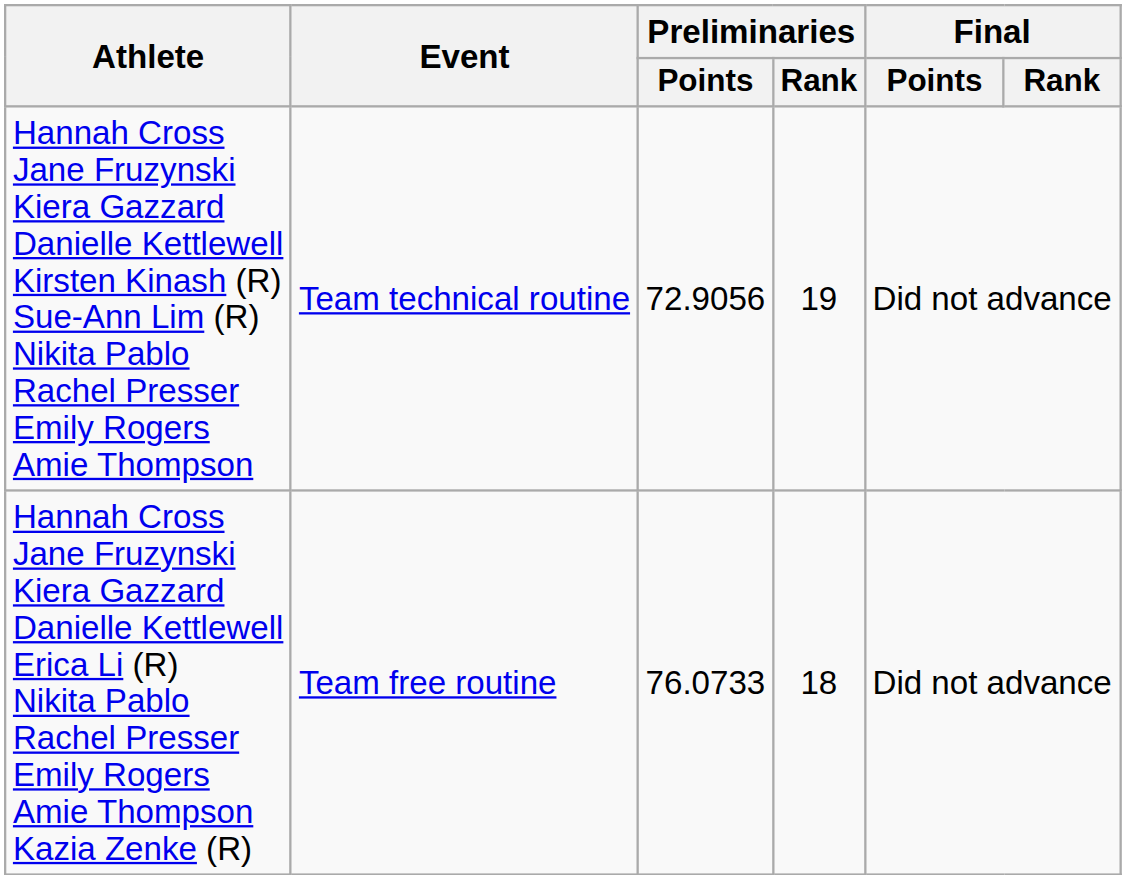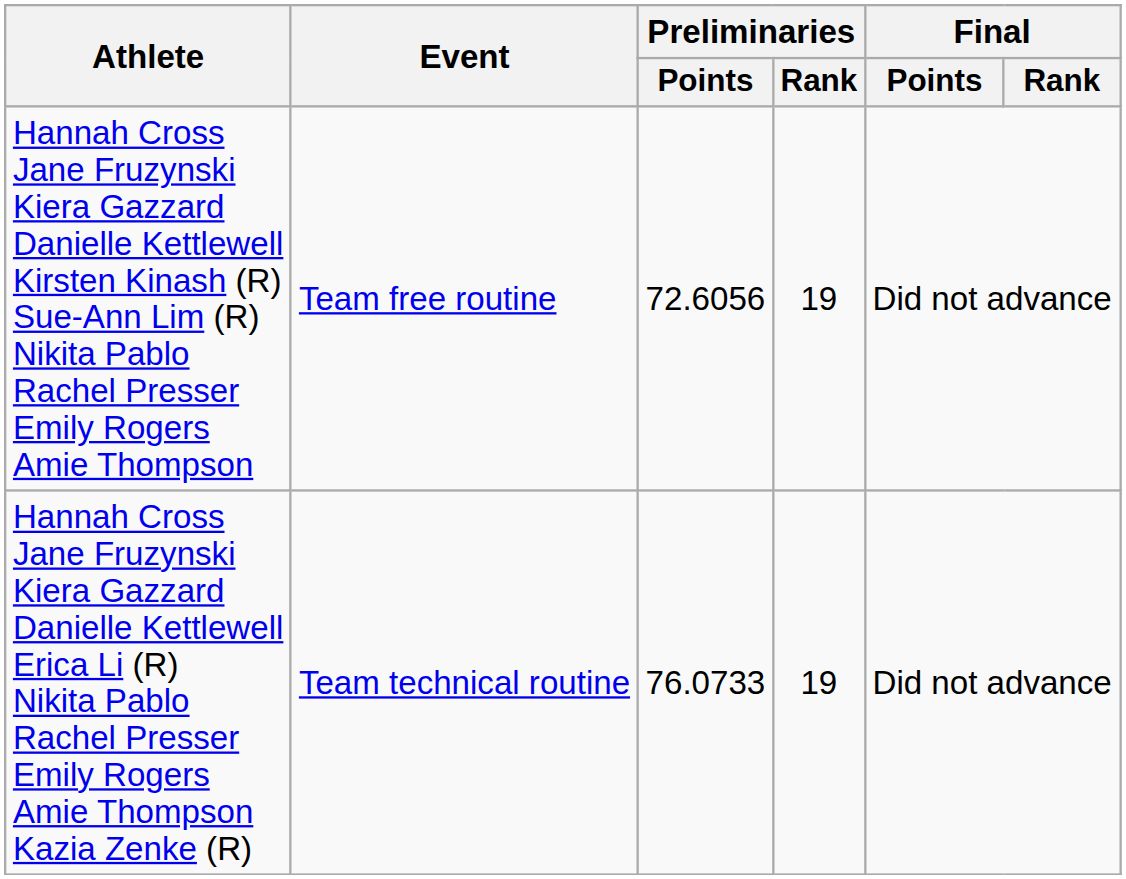row 3 | Event: Team technical routine -> Team free routine
row 3 | Preliminaries / Points: 72.9056 -> 72.6056
row 4 | Event: Team free routine -> Team technical routine
row 4 | Preliminaries / Rank: 18 -> 19
